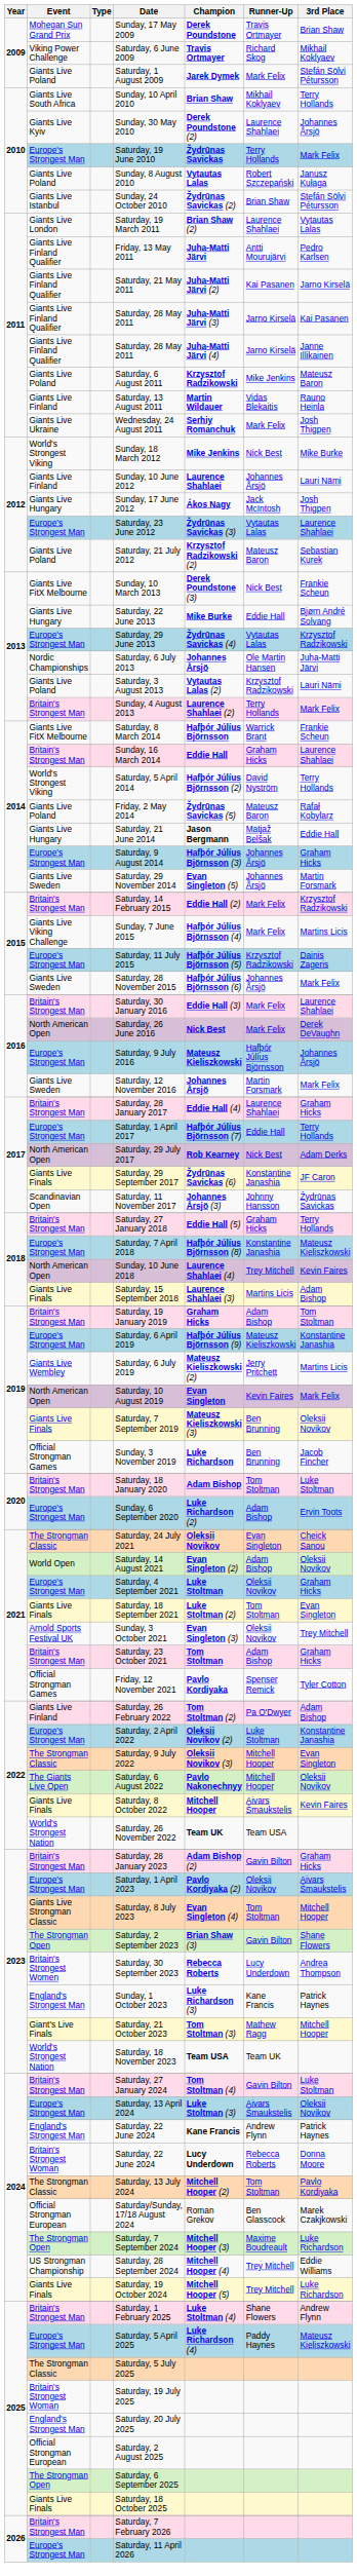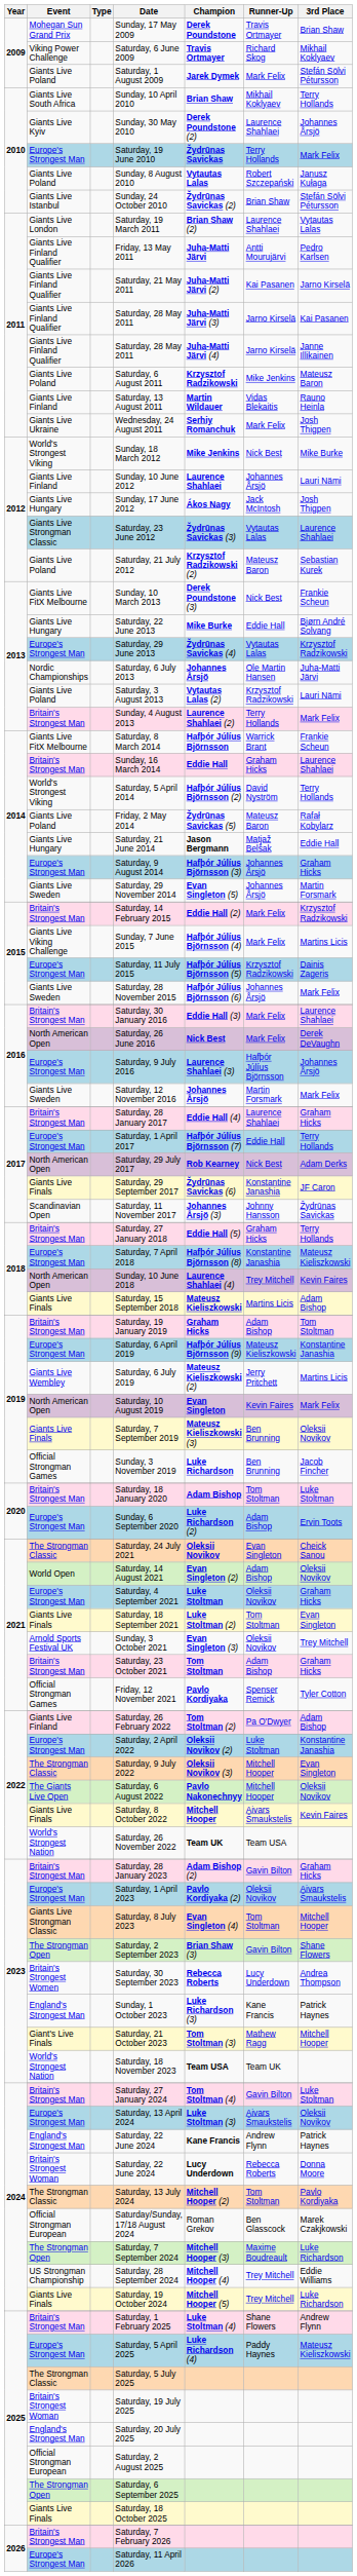Saturday, 23 June 2012 | Event: Europe's Strongest Man -> Giants Live Strongman Classic
Saturday, 9 July 2016 | Champion: Mateusz Kieliszkowski -> Laurence Shahlaei (3)
Saturday, 15 September 2018 | Champion: Laurence Shahlaei (3) -> Mateusz Kieliszkowski
